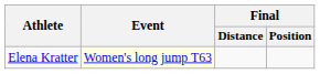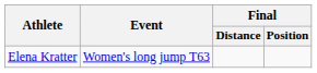Elena Kratter | Event: lightyellow background -> no background
